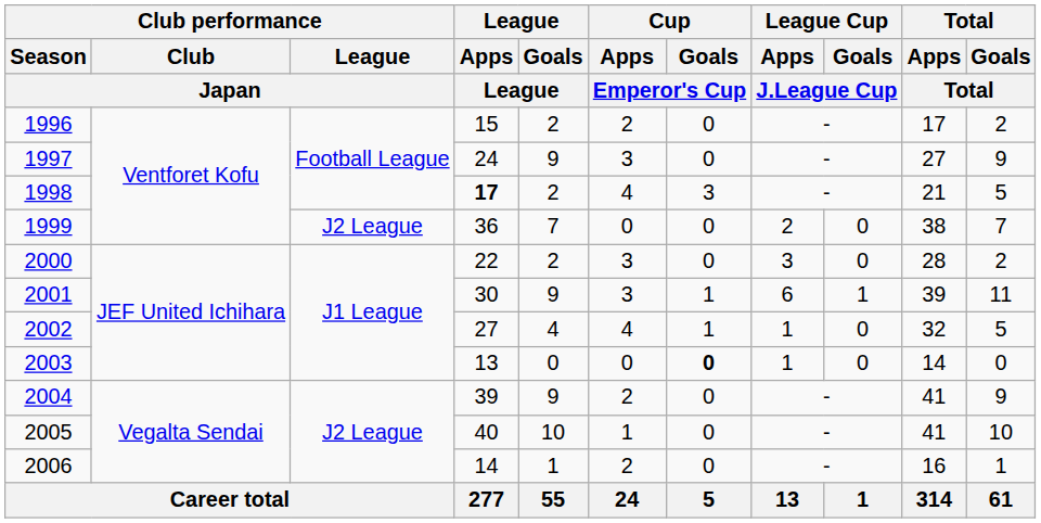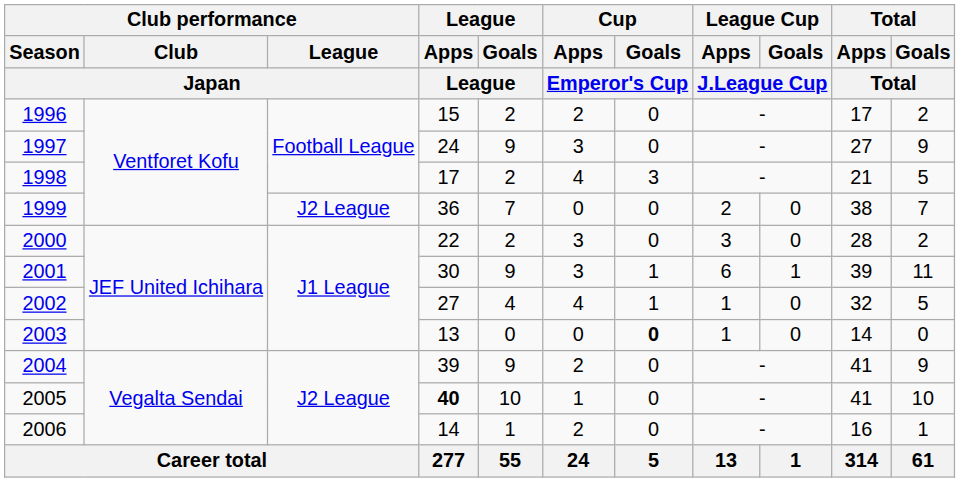1998 | League / Apps / League: bold -> normal
2005 | League / Apps / League: normal -> bold
